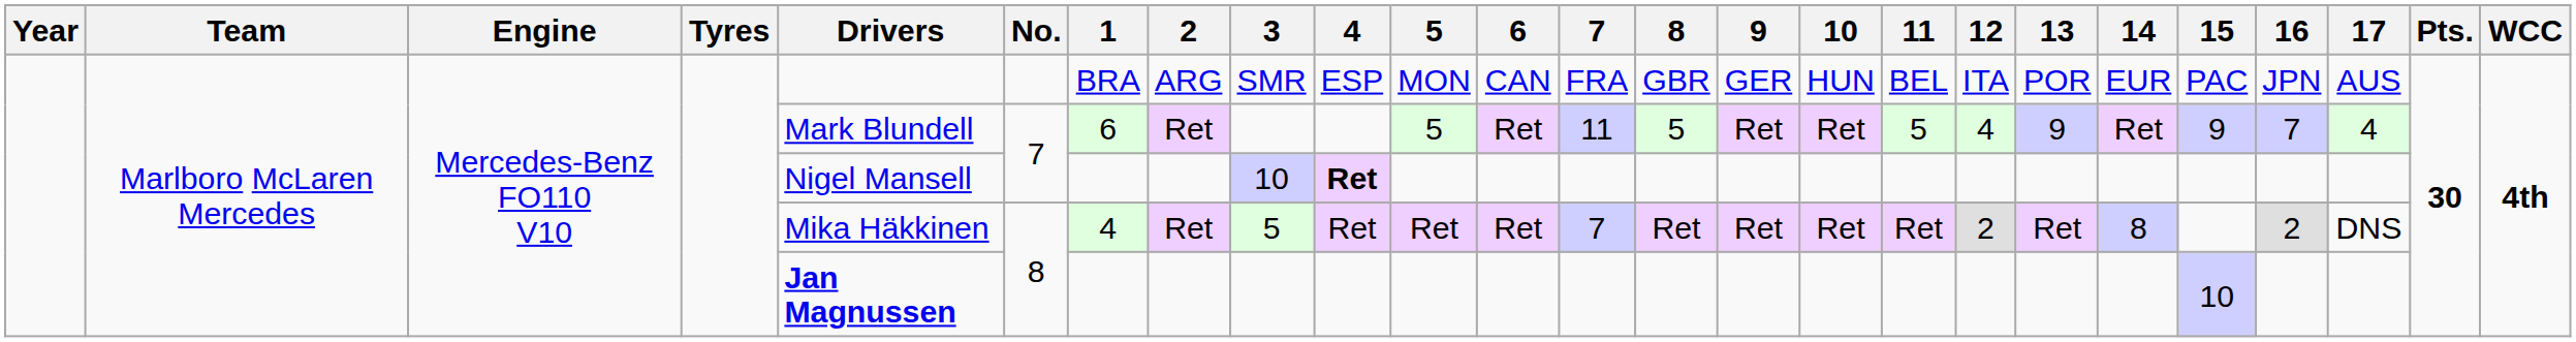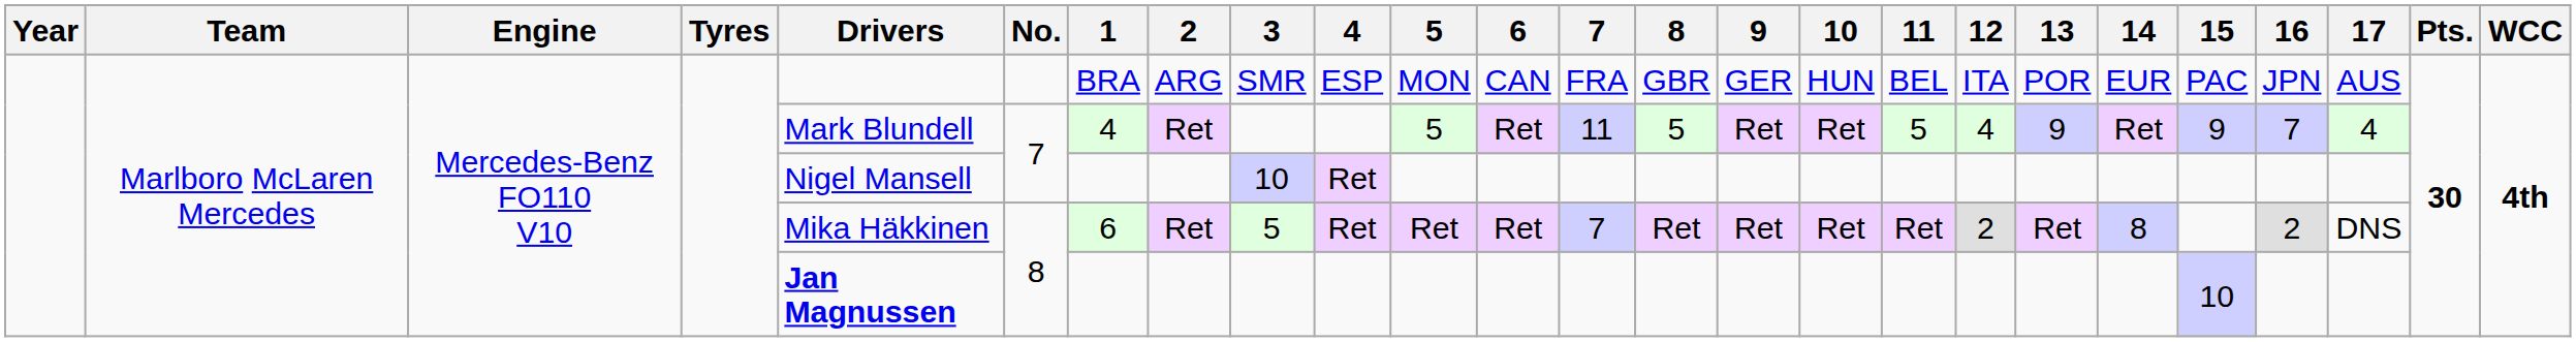row 3 | 1: 6 -> 4
row 4 | 4: bold -> normal
row 5 | 1: 4 -> 6
